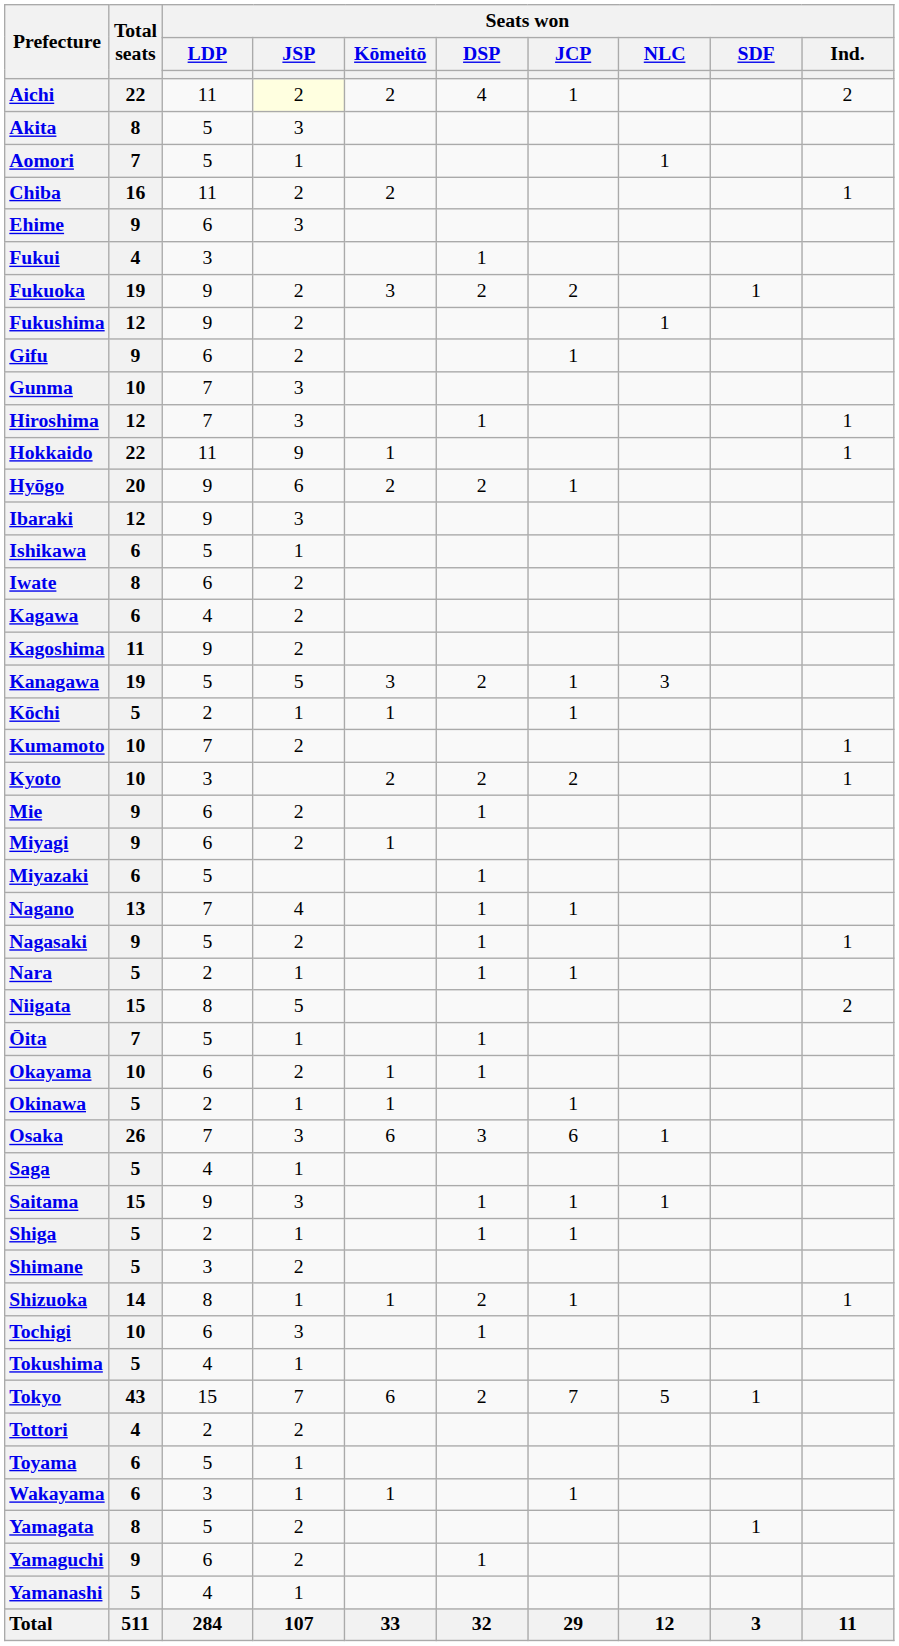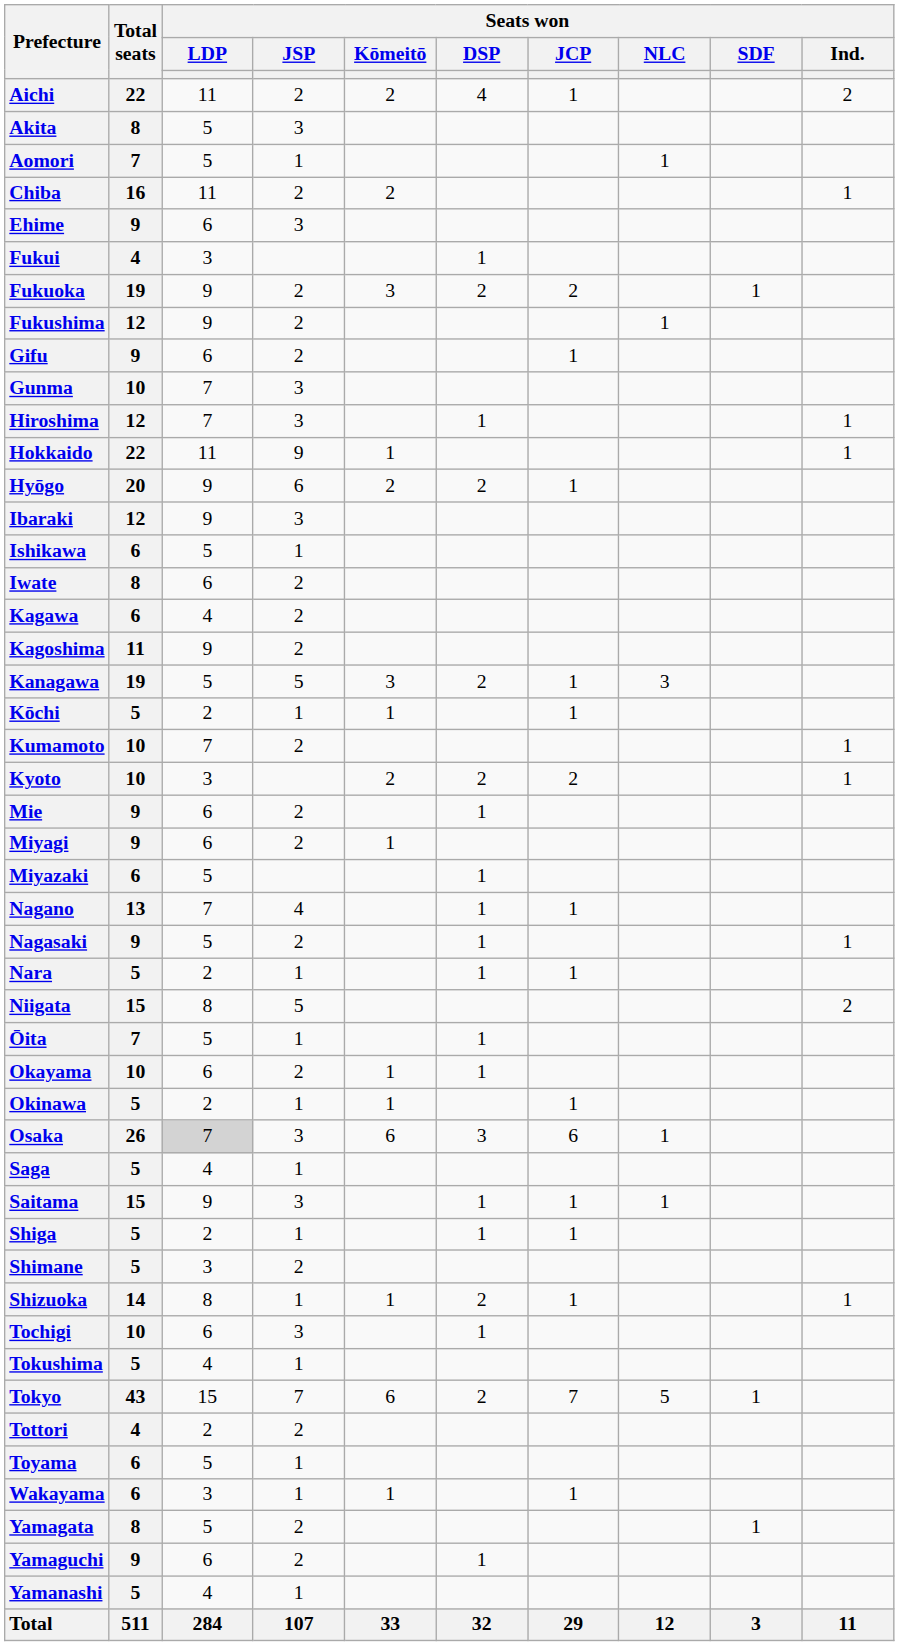Aichi | Seats won / JSP: lightyellow background -> no background
Osaka | Seats won / LDP: no background -> lightgrey background
